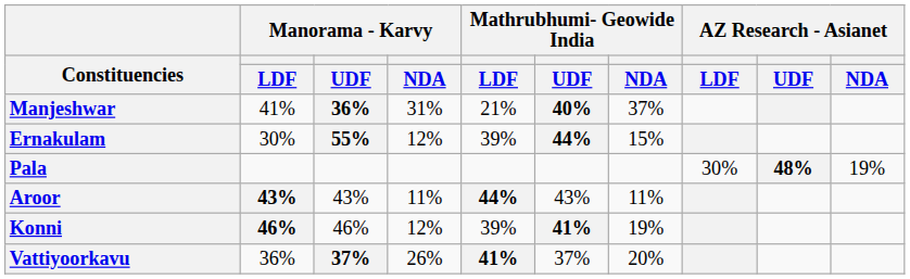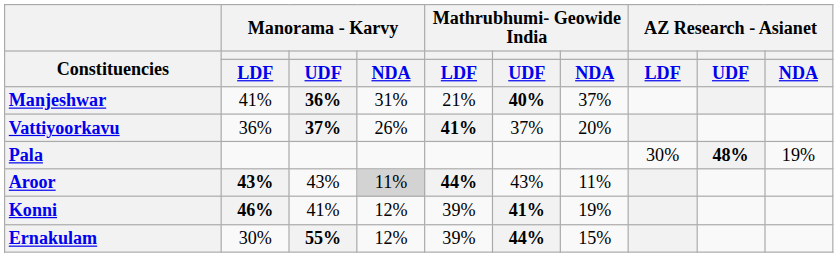rows swapped: Ernakulam <-> Vattiyoorkavu
Aroor | Manorama - Karvy / NDA: no background -> lightgrey background
Konni | Manorama - Karvy / UDF: 46% -> 41%
